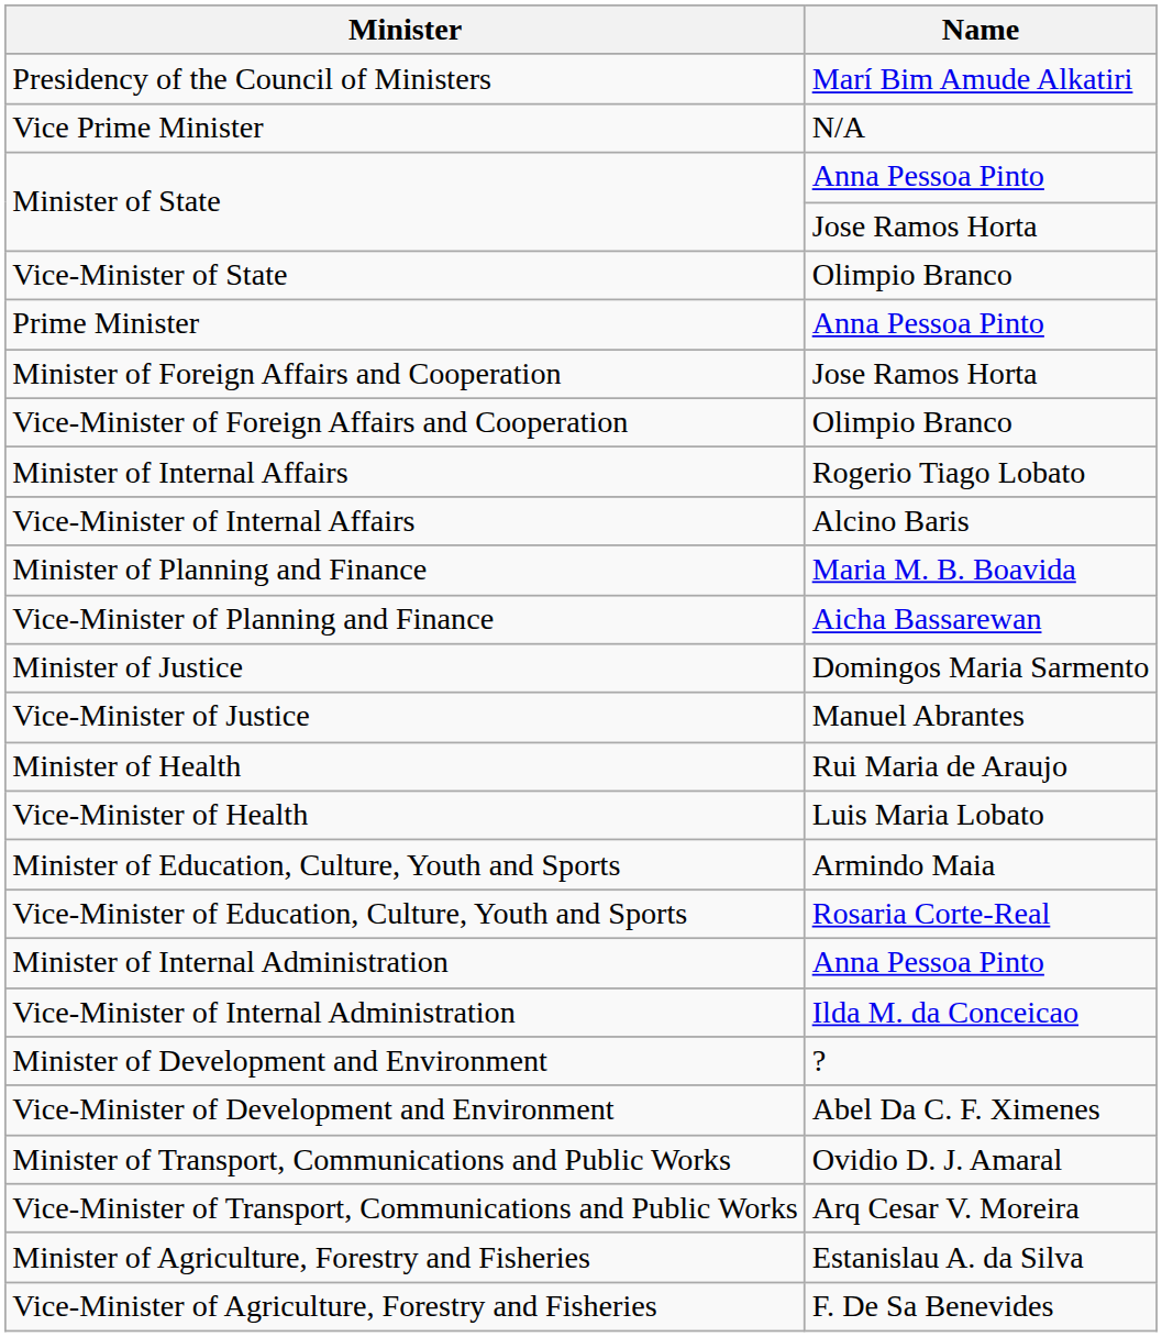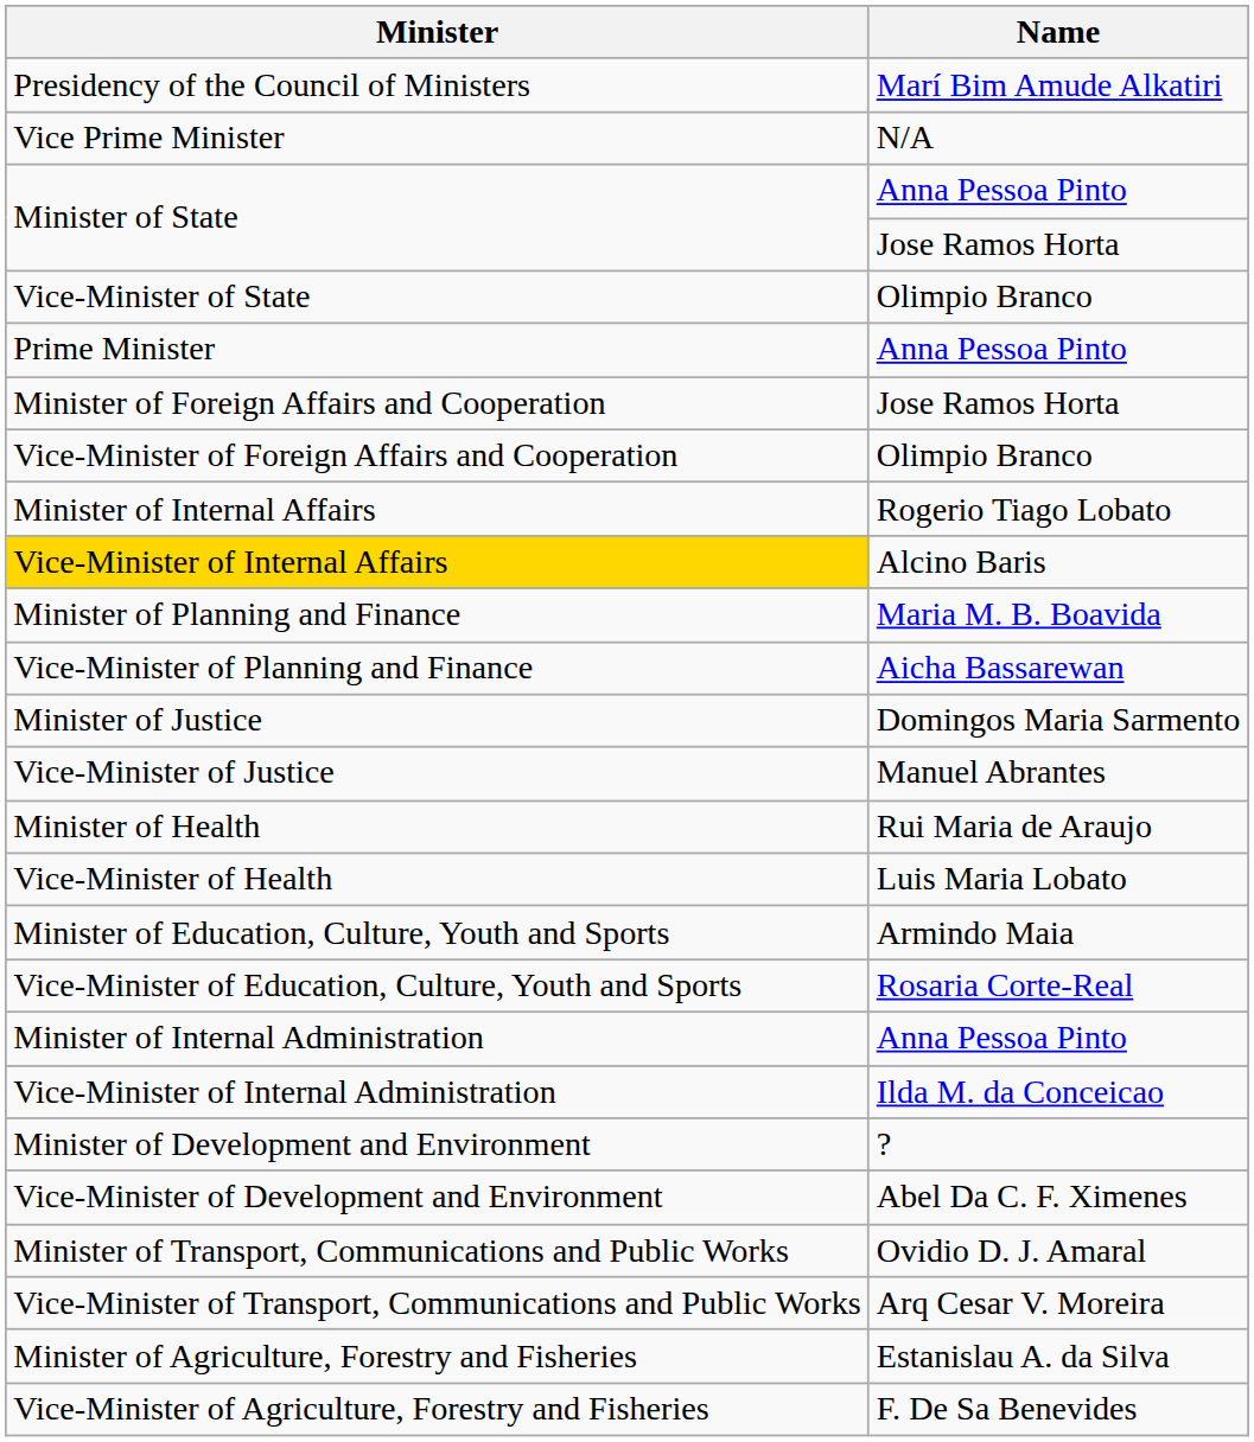row 11 | Minister: no background -> gold background
